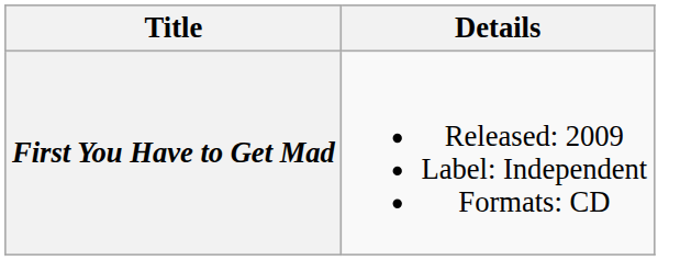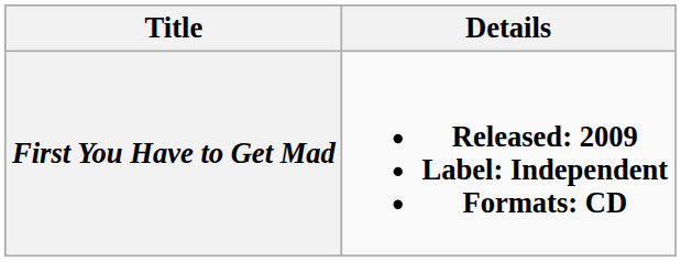First You Have to Get Mad | Details: normal -> bold
